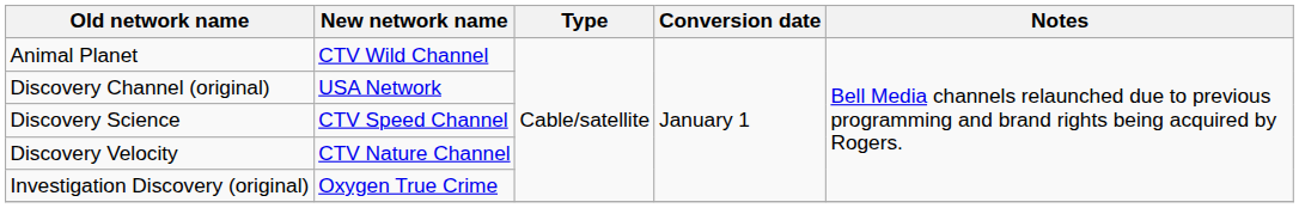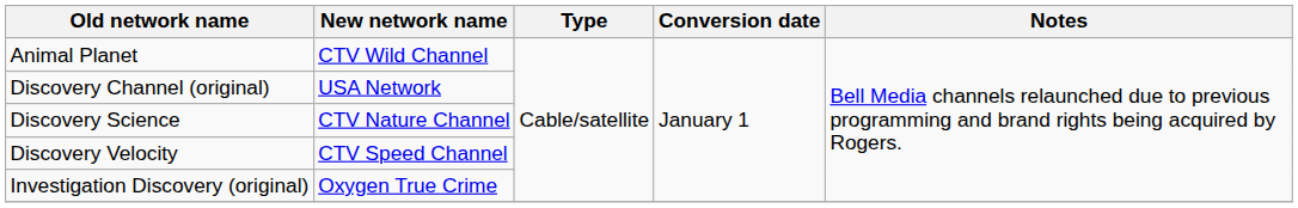Discovery Science | New network name: CTV Speed Channel -> CTV Nature Channel
Discovery Velocity | New network name: CTV Nature Channel -> CTV Speed Channel
